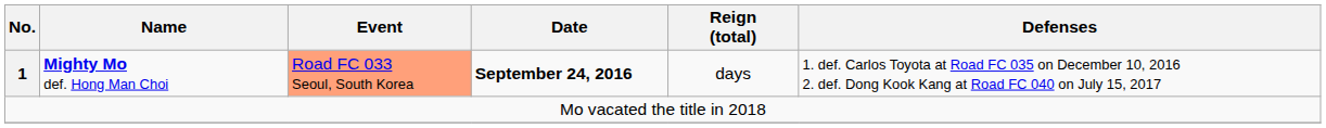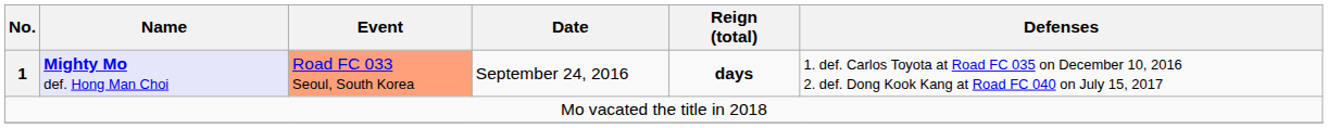1 | Name: no background -> lavender background
1 | Date: bold -> normal
1 | Reign (total): normal -> bold
